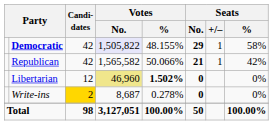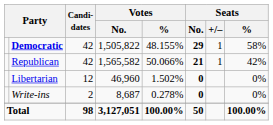Democratic | Votes / No.: lavender background -> no background
Libertarian | Votes / No.: khaki background -> no background
Libertarian | Votes / %: bold -> normal
Write-ins | Candi- dates: gold background -> no background
